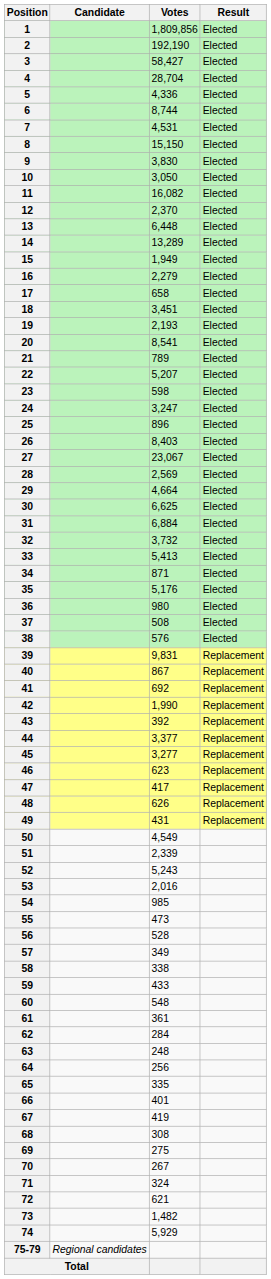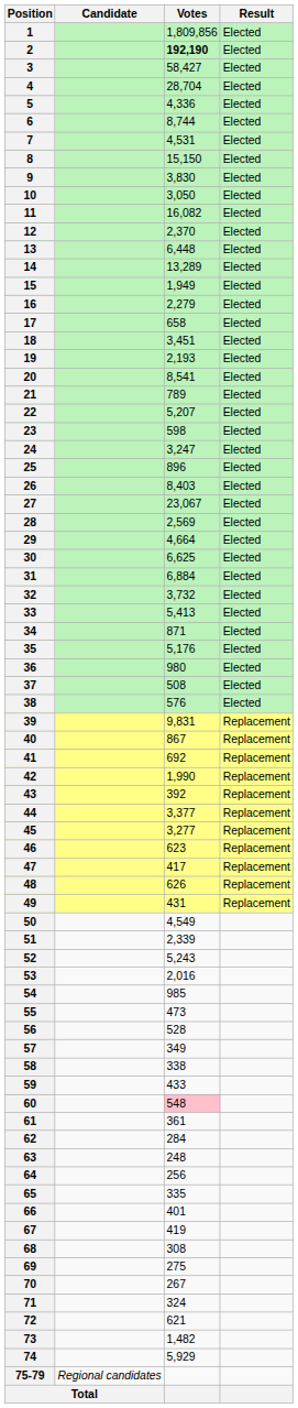2 | Votes: normal -> bold
60 | Votes: no background -> pink background
